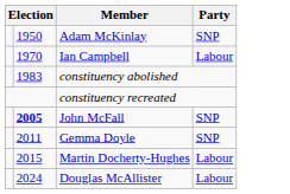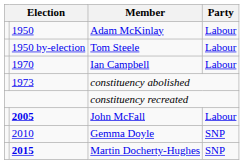Adam McKinlay | Party: SNP -> Labour
+ row: 1950 by-election | Tom Steele | Labour
constituency abolished | column 2: 1983 -> 1973
John McFall | Party: SNP -> Labour
Gemma Doyle | column 2: 2011 -> 2010
Martin Docherty-Hughes | column 2: normal -> bold
Martin Docherty-Hughes | Party: Labour -> SNP
- row: 2024 | Douglas McAllister | Labour
